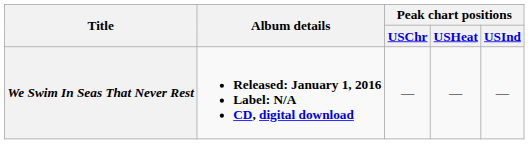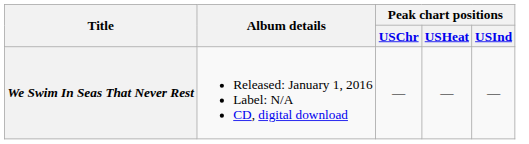We Swim In Seas That Never Rest | Album details: bold -> normal
